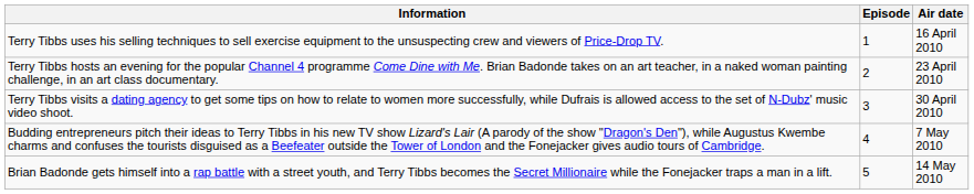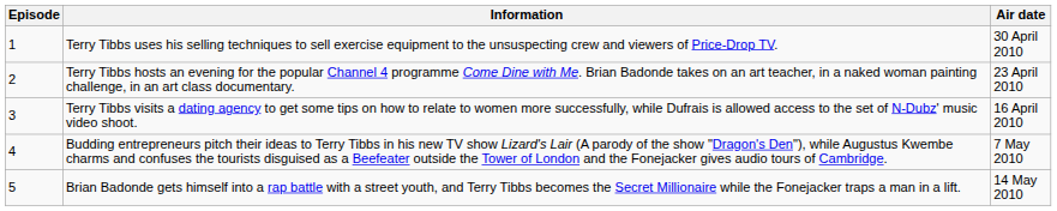columns swapped: Episode <-> Information
row 2 | Air date: 16 April 2010 -> 30 April 2010
row 4 | Air date: 30 April 2010 -> 16 April 2010
